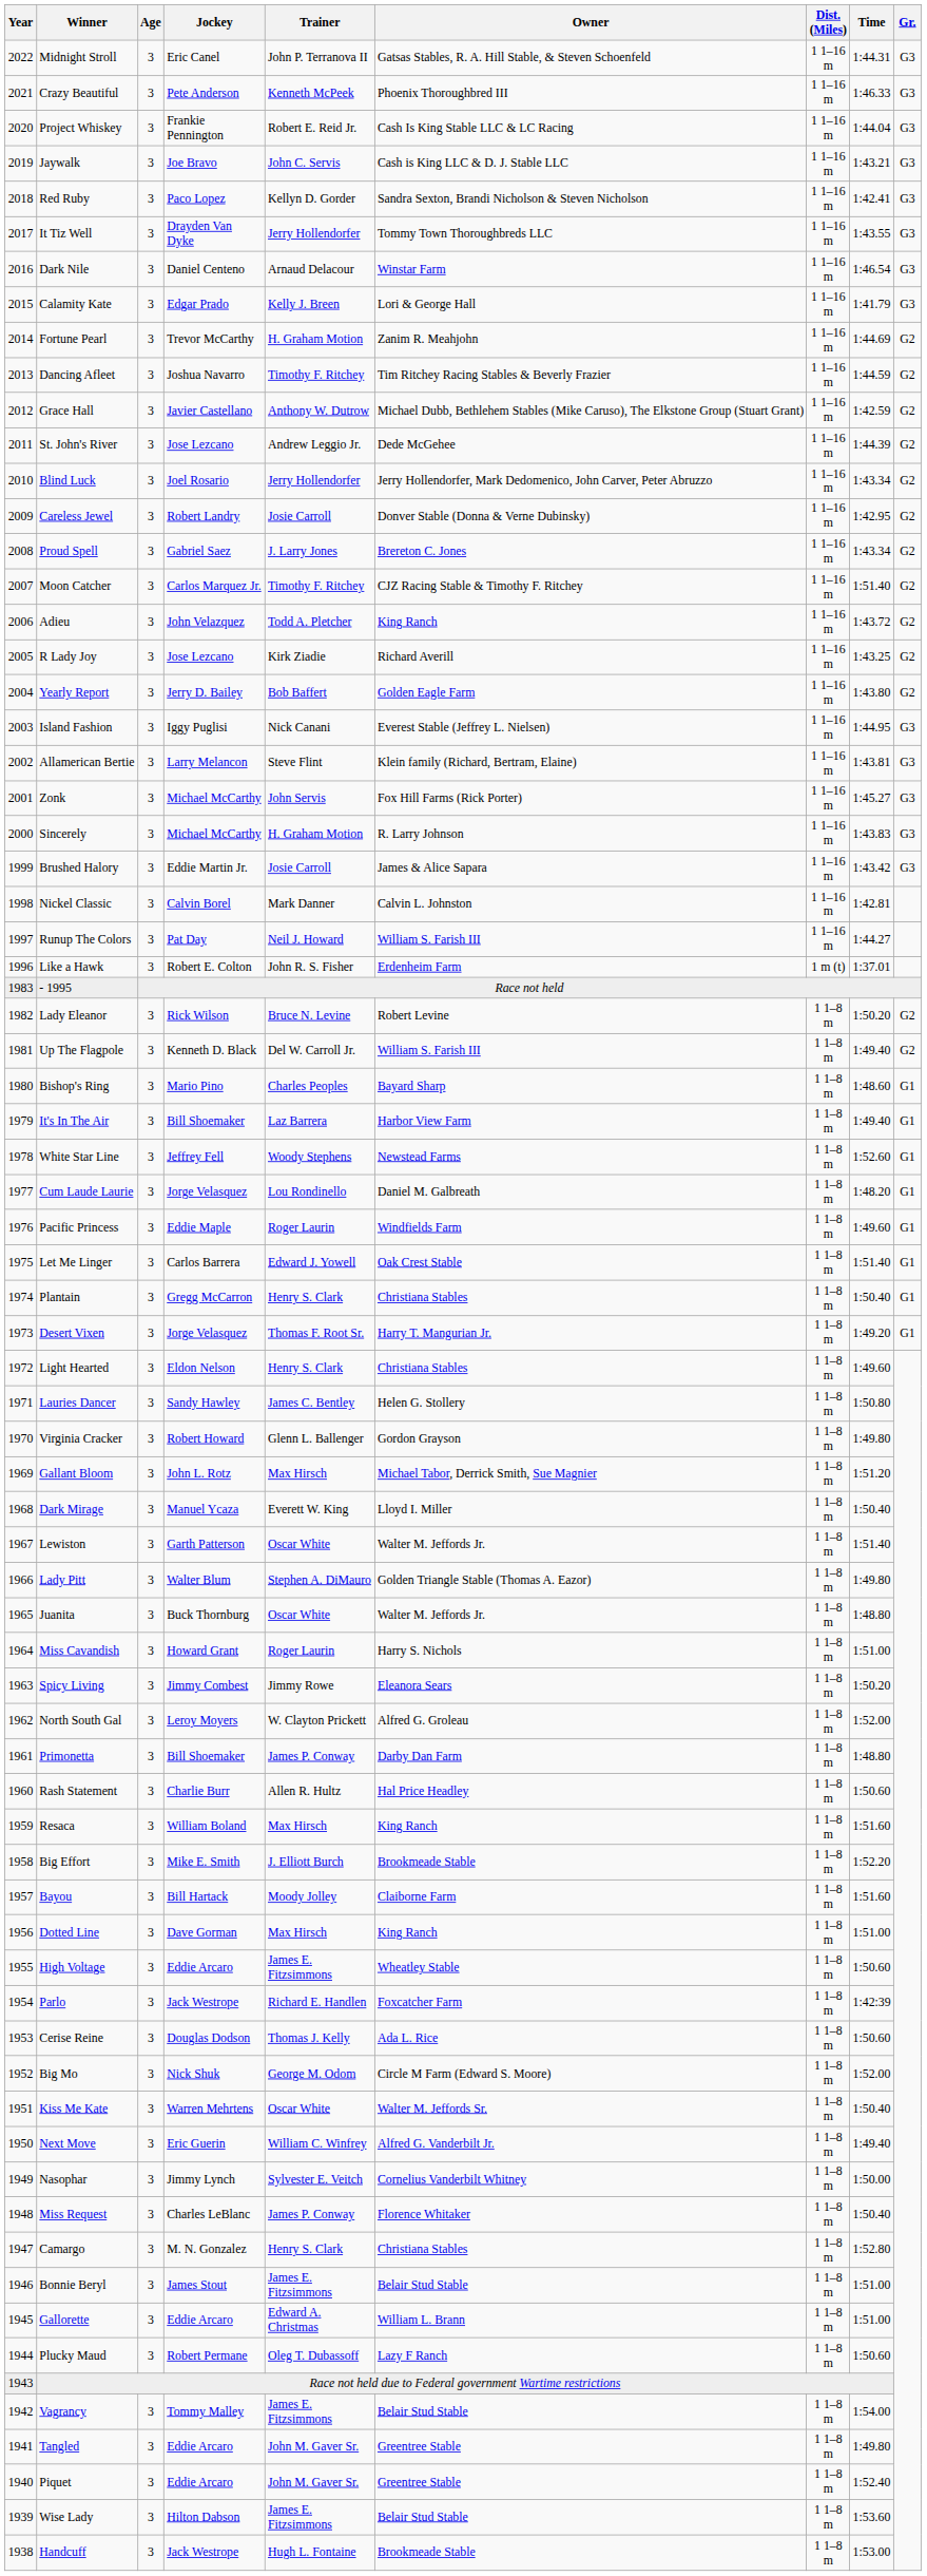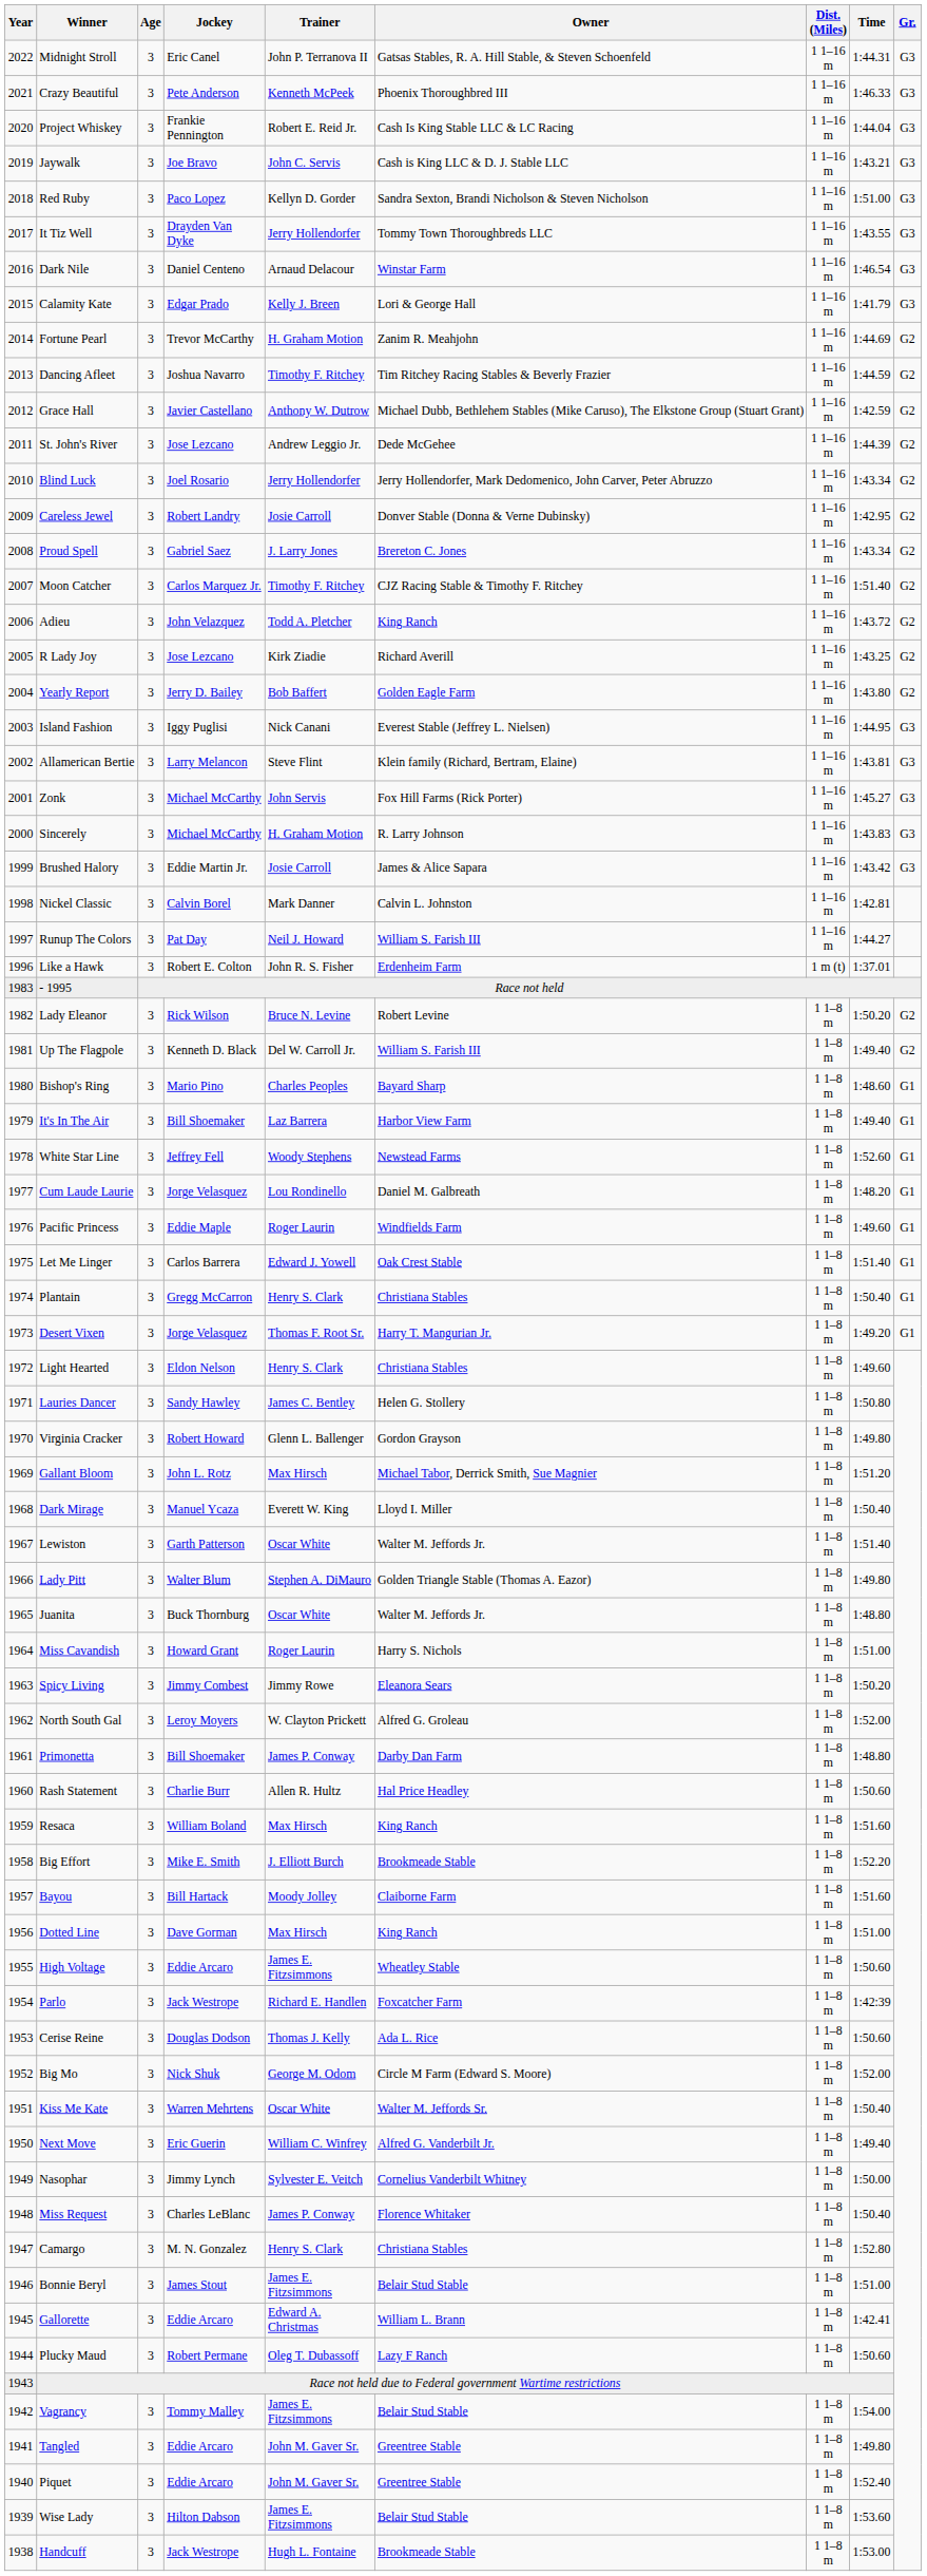Red Ruby | Time: 1:42.41 -> 1:51.00
Gallorette | Time: 1:51.00 -> 1:42.41
